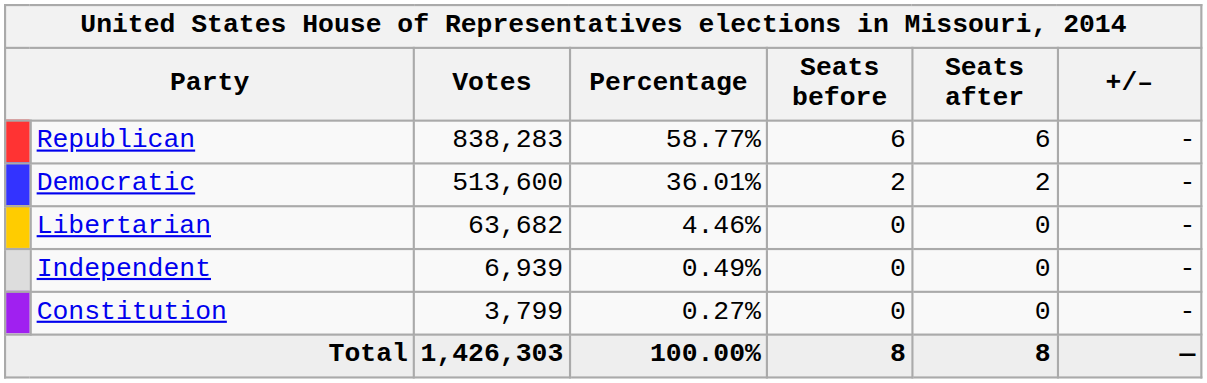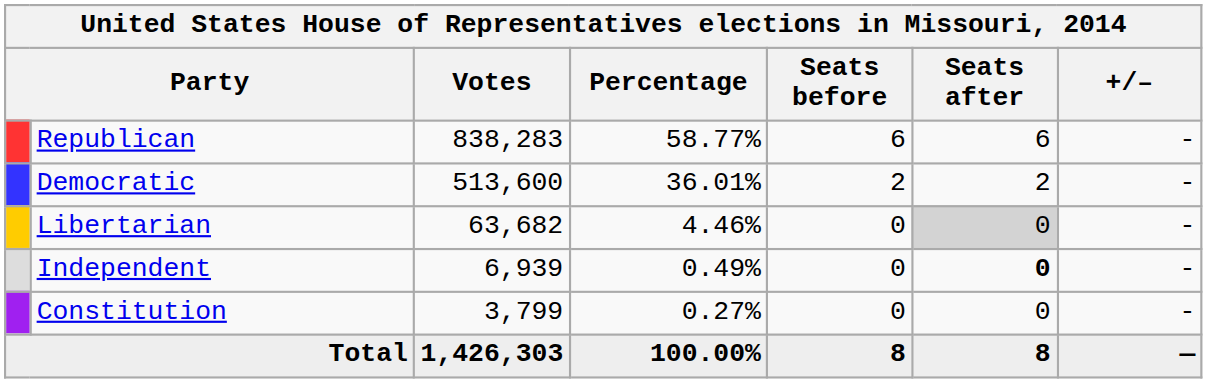Libertarian | Seats after: no background -> lightgrey background
Independent | Seats after: normal -> bold
